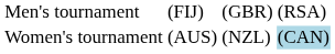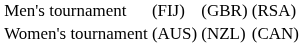Women's tournament | column 4: lightblue background -> no background
